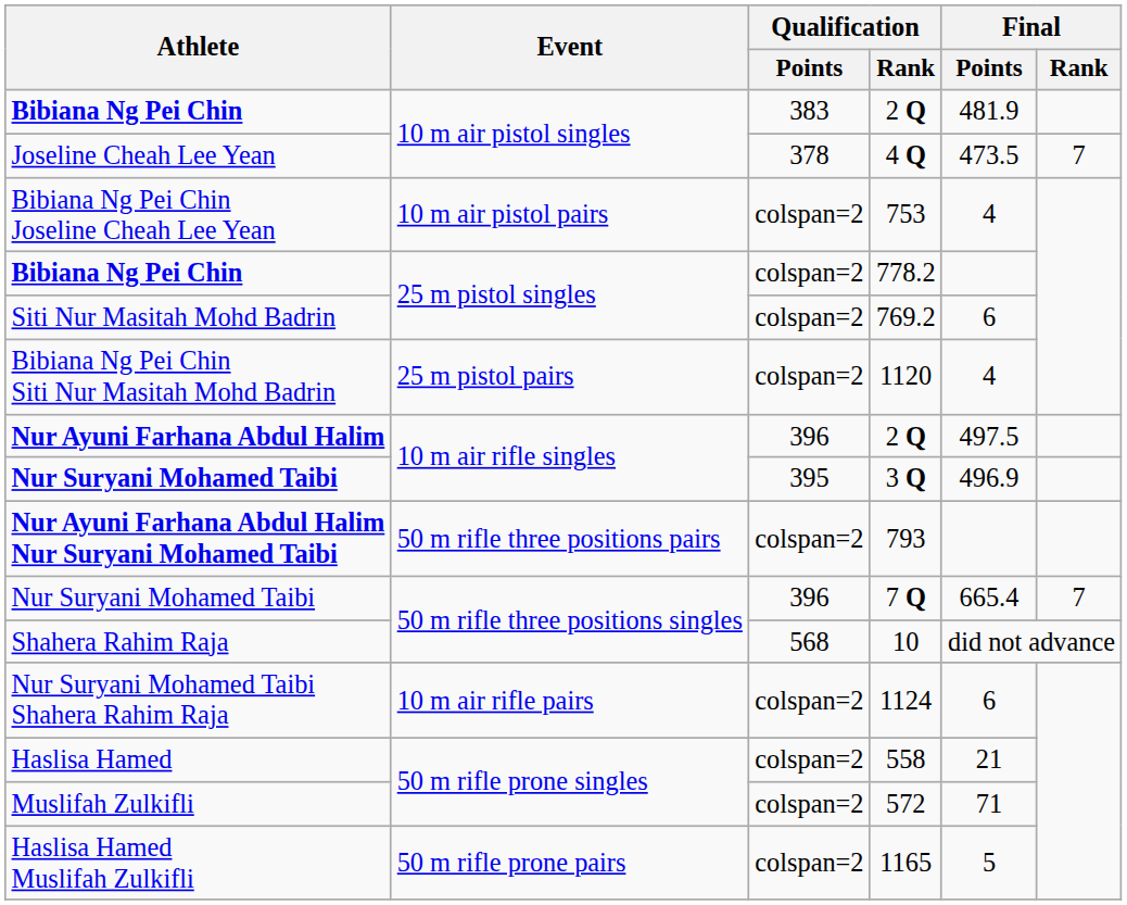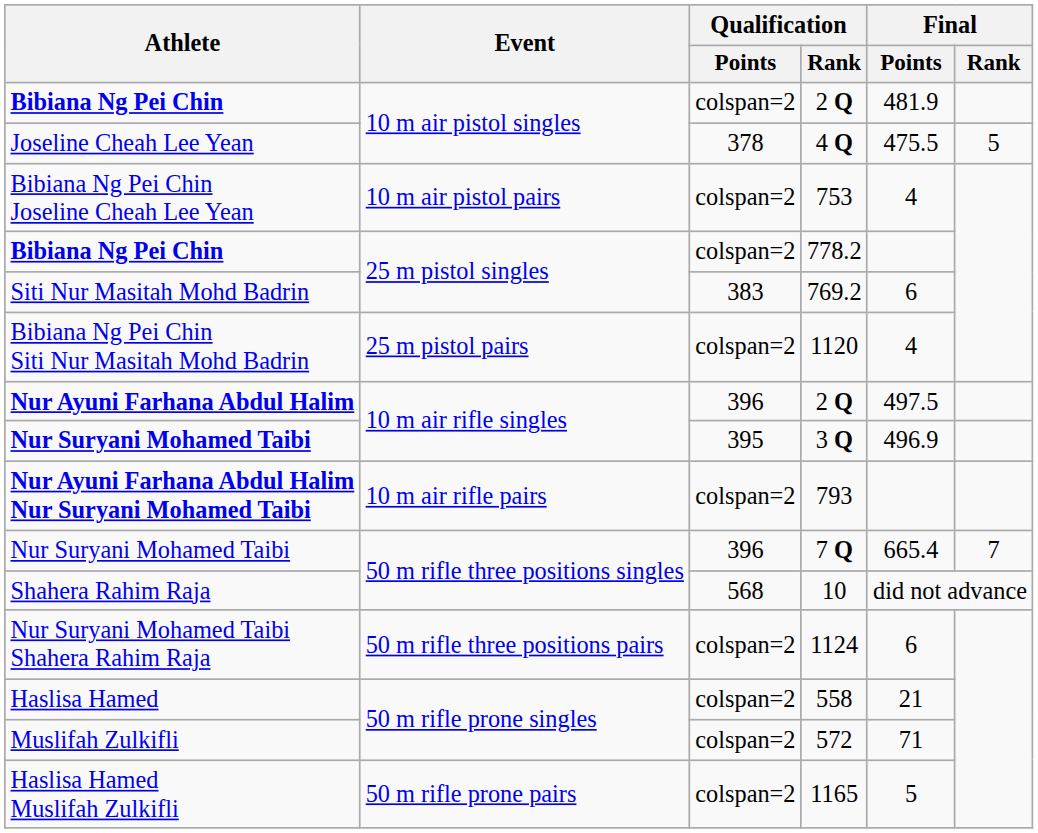Bibiana Ng Pei Chin / 2 Q | Qualification / Points: 383 -> colspan=2
4 Q | Final / Points: 473.5 -> 475.5
4 Q | Final / Rank: 7 -> 5
769.2 | Qualification / Points: colspan=2 -> 383
793 | Event: 50 m rifle three positions pairs -> 10 m air rifle pairs
1124 | Event: 10 m air rifle pairs -> 50 m rifle three positions pairs
